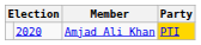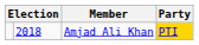Amjad Ali Khan | column 2: 2020 -> 2018
